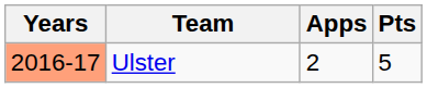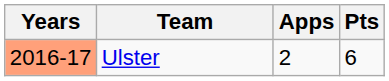Ulster | Pts: 5 -> 6
